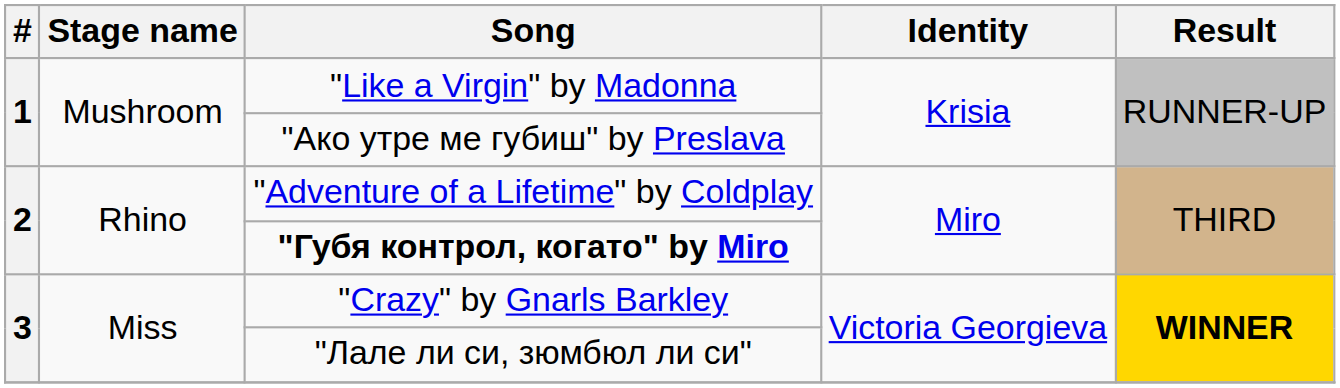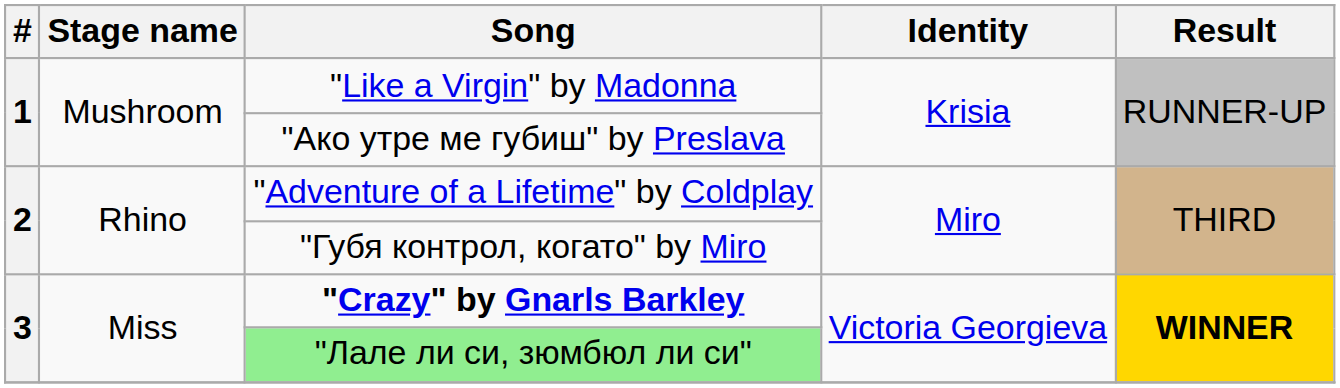"Губя контрол, когато" by Miro | Song: bold -> normal
"Crazy" by Gnarls Barkley | Song: normal -> bold
"Лале ли си, зюмбюл ли си" | Song: no background -> lightgreen background
